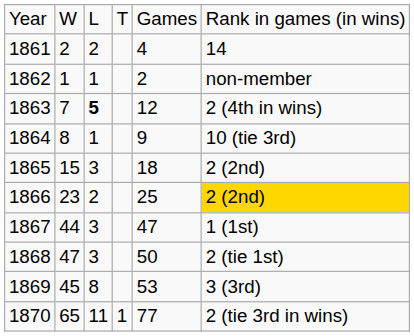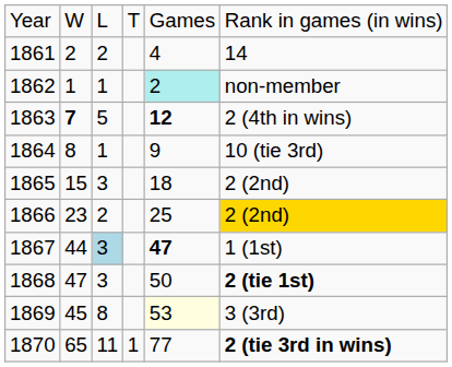1862 | column 5: no background -> paleturquoise background
1863 | column 2: normal -> bold
1863 | column 3: bold -> normal
1863 | column 5: normal -> bold
1867 | column 3: no background -> lightblue background
1867 | column 5: normal -> bold
1868 | column 6: normal -> bold
1869 | column 5: no background -> lightyellow background
1870 | column 6: normal -> bold
